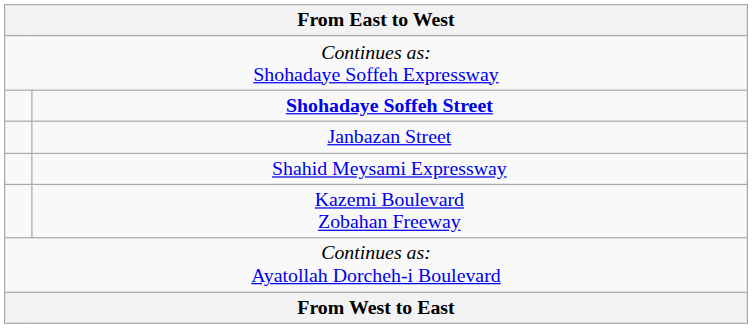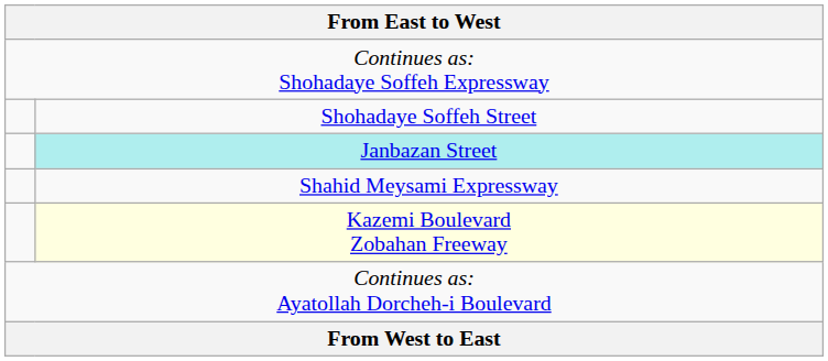Shohadaye Soffeh Street | column 2: bold -> normal
Janbazan Street | column 2: no background -> paleturquoise background
Kazemi Boulevard Zobahan Freeway | column 2: no background -> lightyellow background
